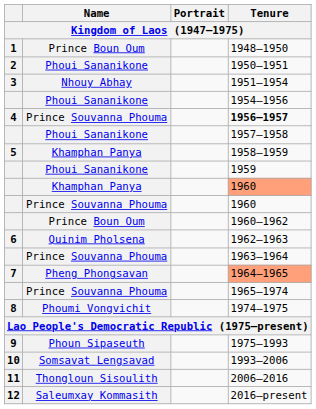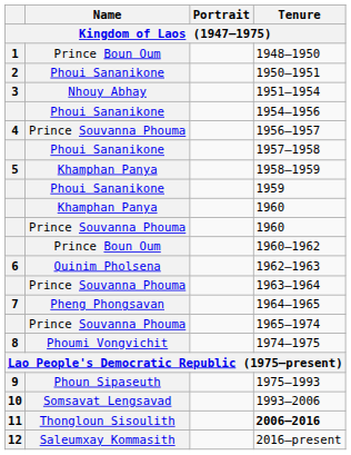1956–1957 | Tenure: bold -> normal
Khamphan Panya / 1960 | Tenure: lightsalmon background -> no background
1964–1965 | Tenure: lightsalmon background -> no background
2006–2016 | Tenure: normal -> bold
